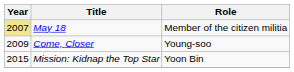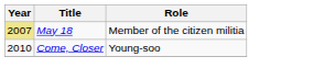Come, Closer | Year: 2009 -> 2010
- row: 2015 | Mission: Kidnap the Top Star | Yoon Bin
